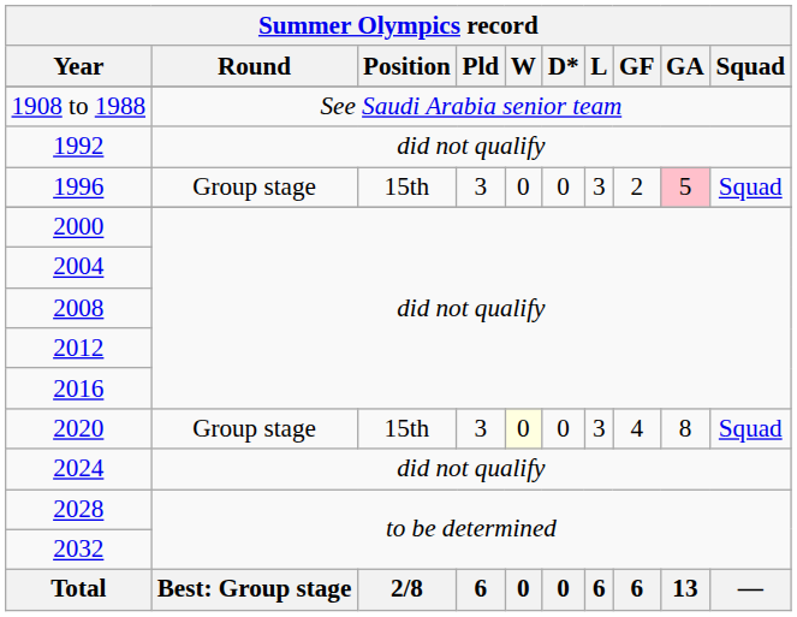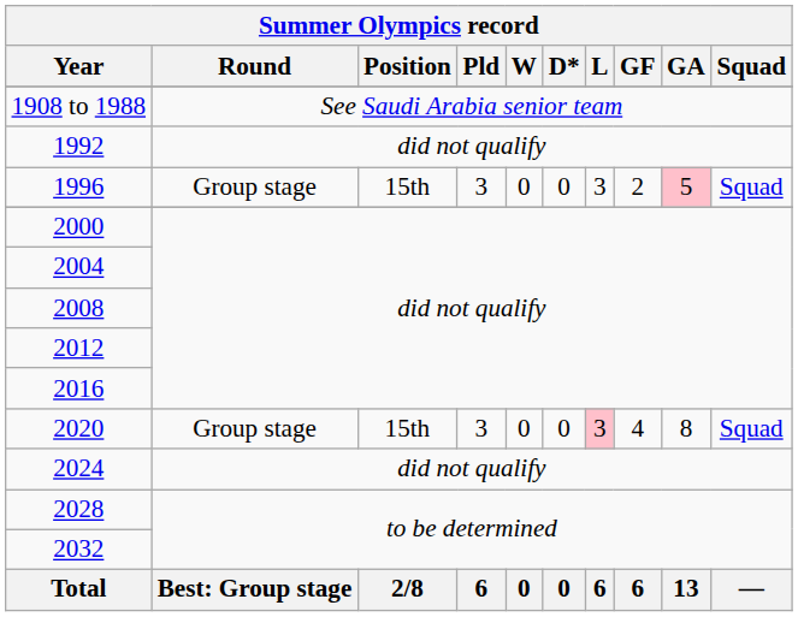2020 | Summer Olympics record / W: lightyellow background -> no background
2020 | Summer Olympics record / L: no background -> pink background
